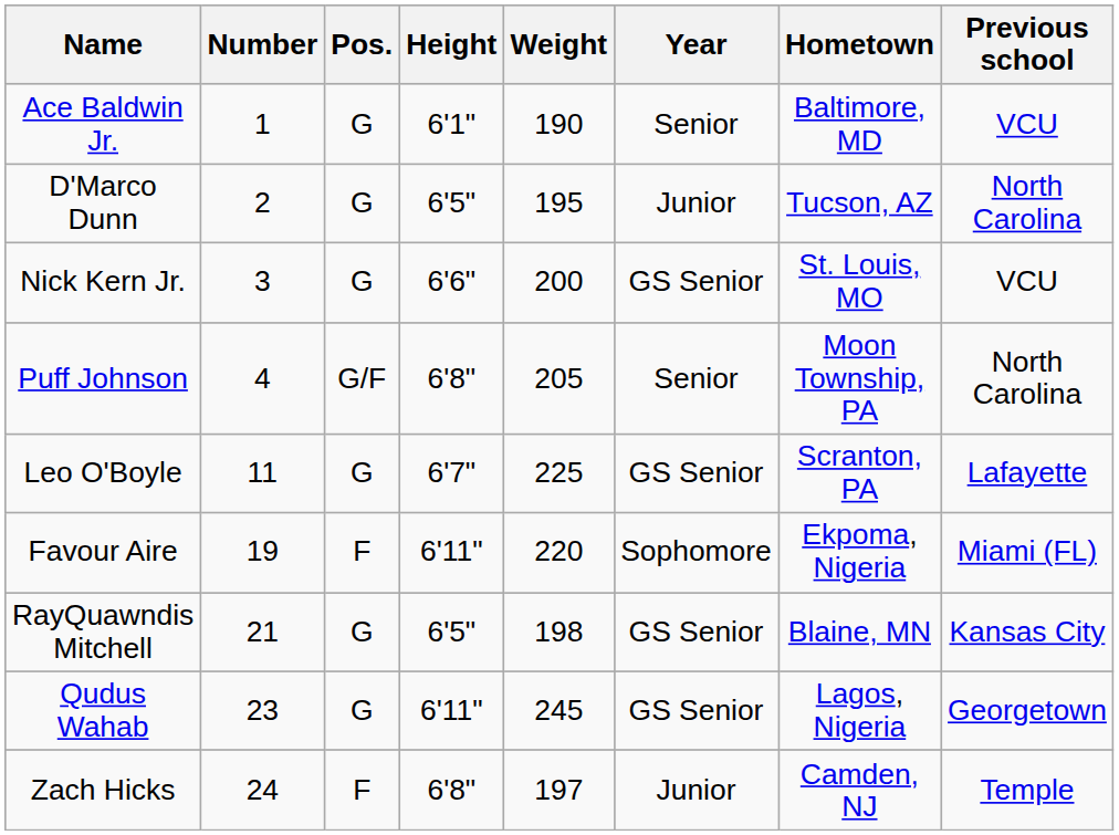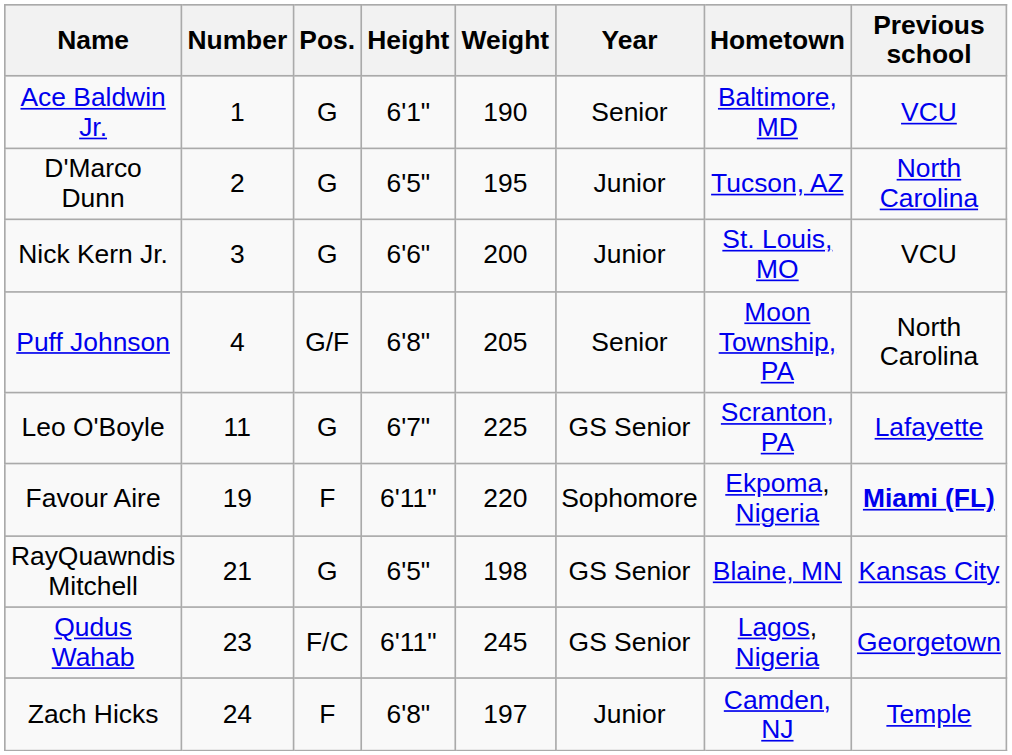Nick Kern Jr. | Year: GS Senior -> Junior
Favour Aire | Previous school: normal -> bold
Qudus Wahab | Pos.: G -> F/C
